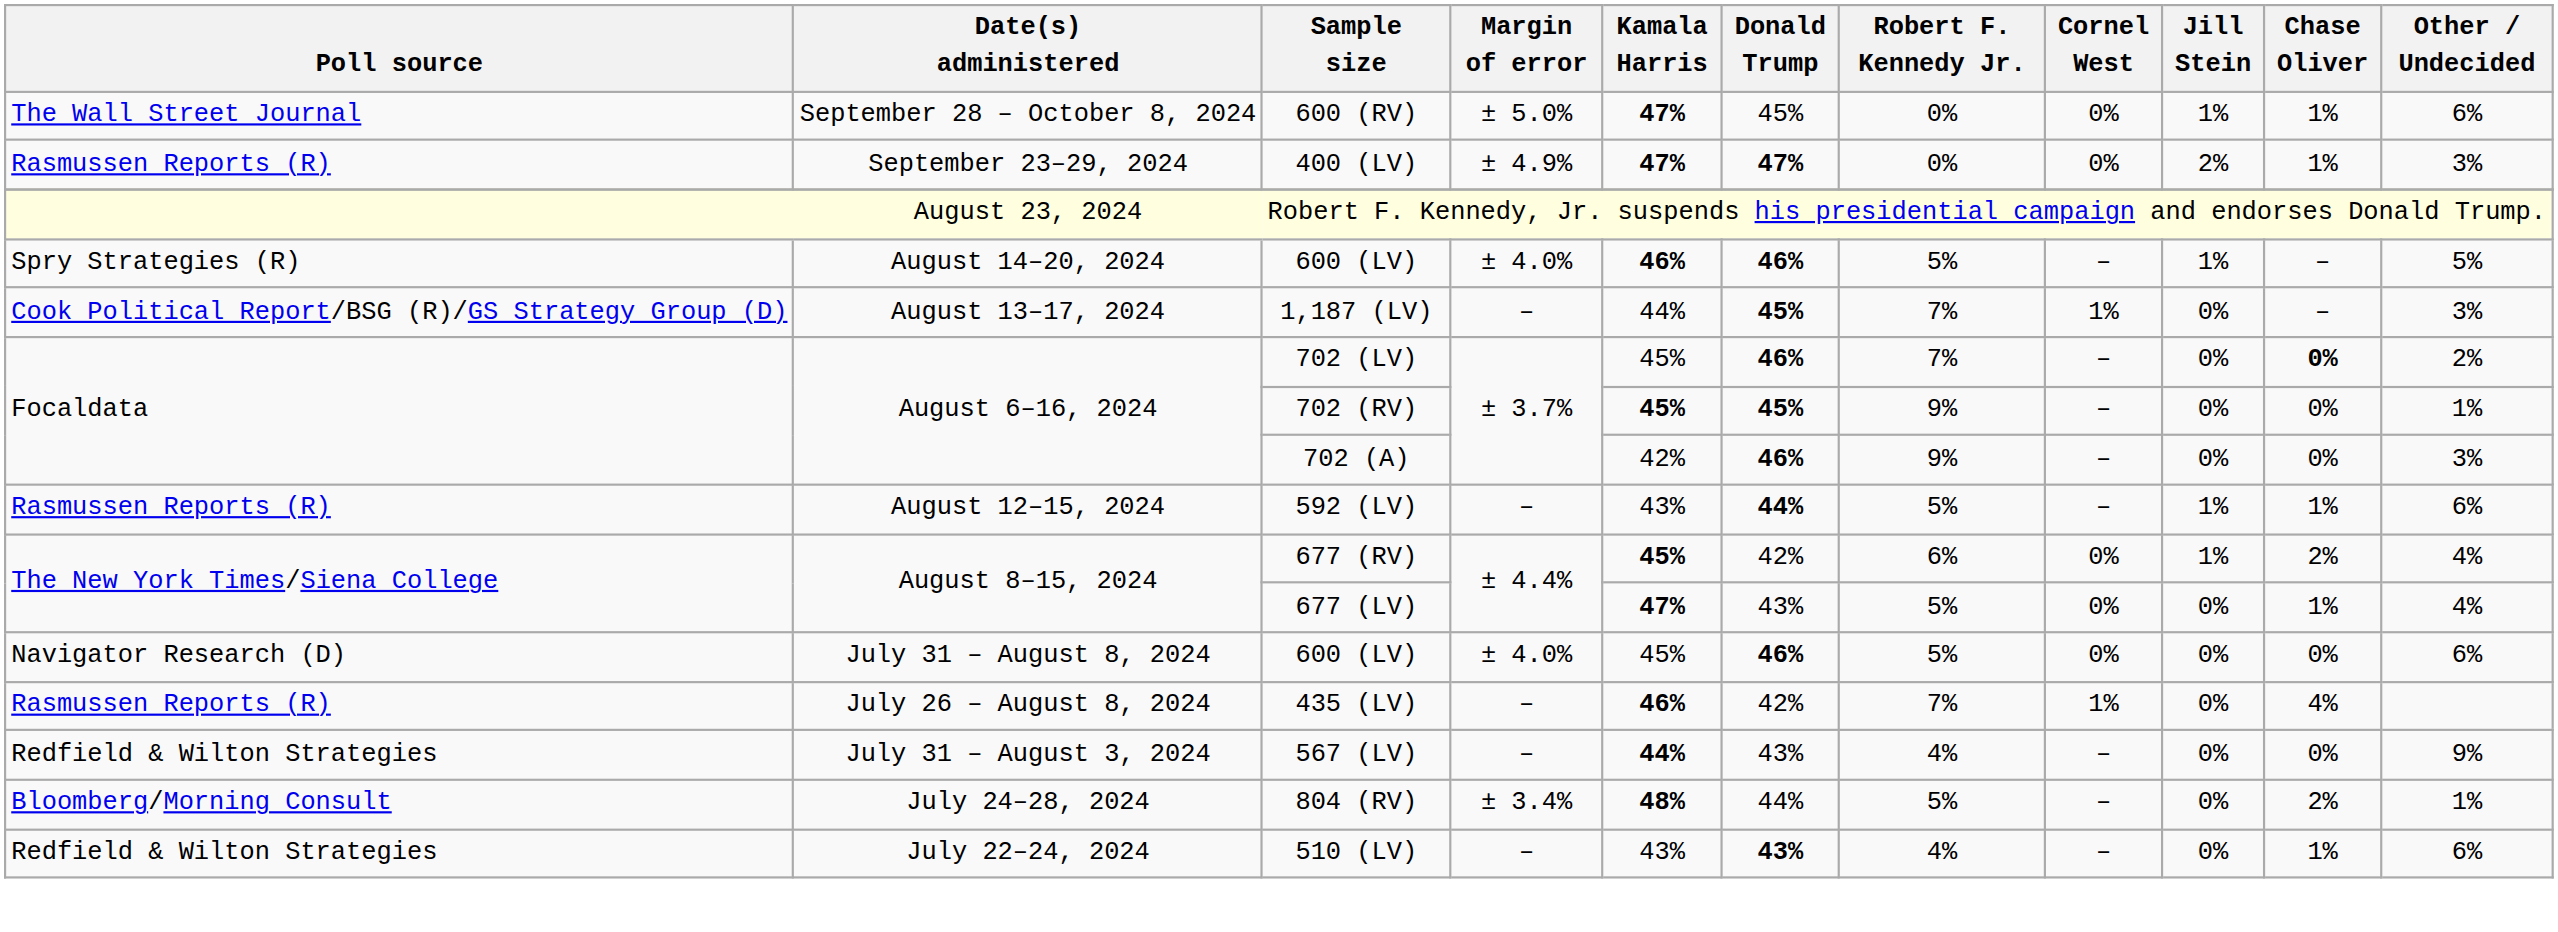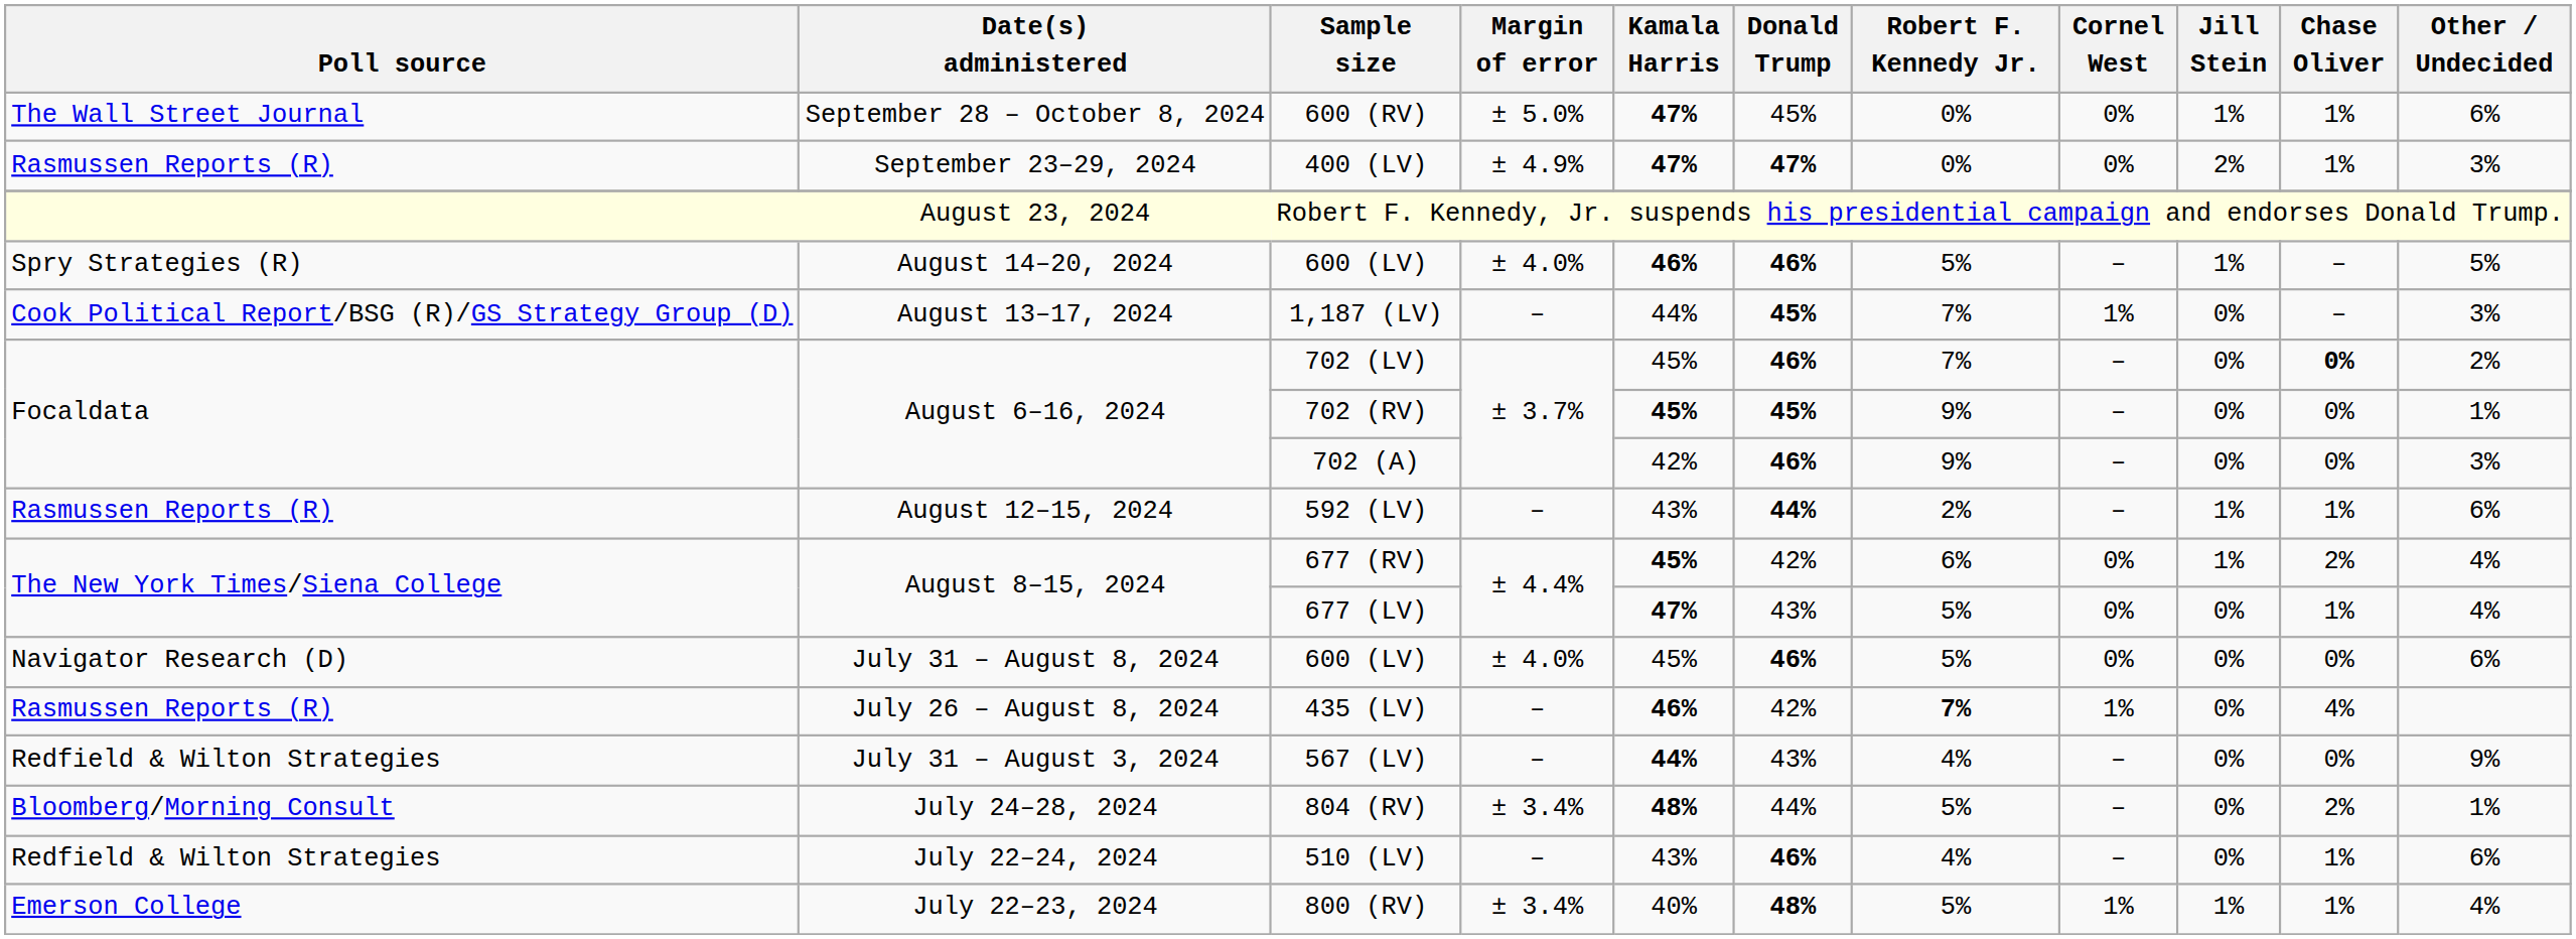592 (LV) | Robert F. Kennedy Jr.: 5% -> 2%
435 (LV) | Robert F. Kennedy Jr.: normal -> bold
510 (LV) | Donald Trump: 43% -> 46%
+ row: Emerson College | July 22–23, 2024 | 800 (RV) | ± 3.4% | 40% | 48% | 5% | 1% | 1% | 1% | 4%
